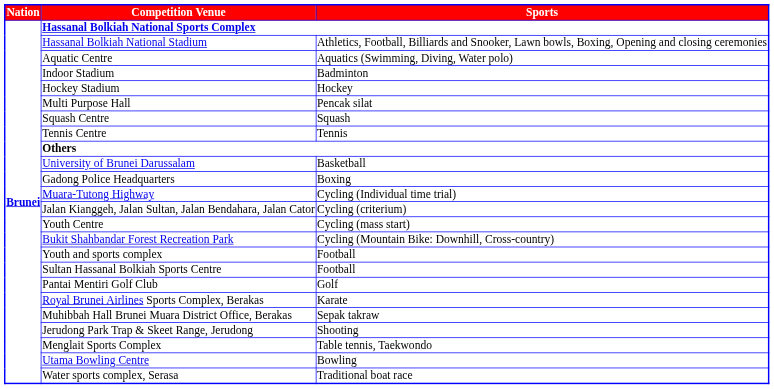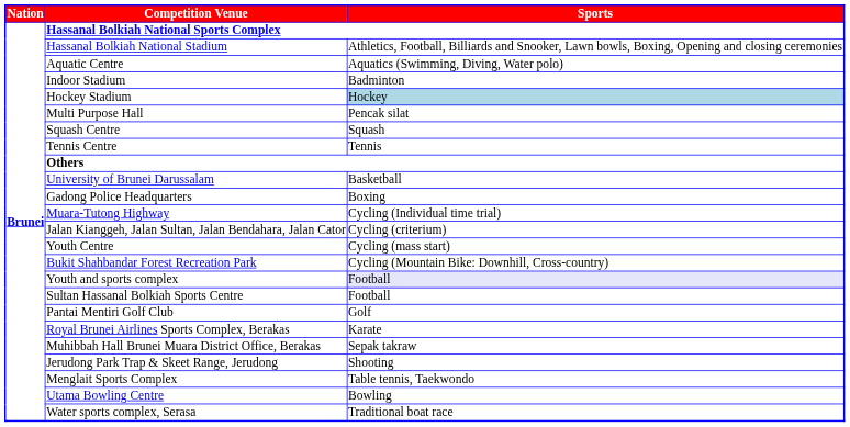Hockey Stadium | column 3: no background -> lightblue background
Youth and sports complex | column 3: no background -> lavender background
